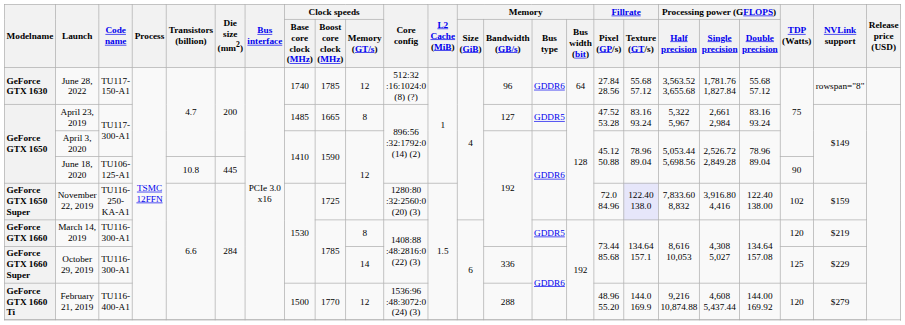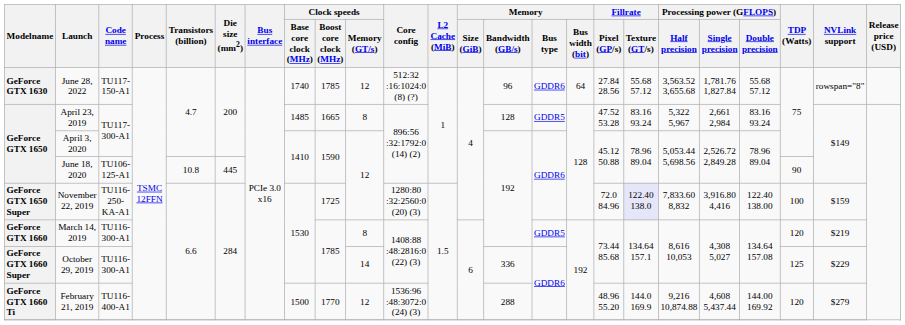April 23, 2019 | Memory / Bandwidth (GB/s): 127 -> 128
November 22, 2019 | TDP (Watts): 102 -> 100
